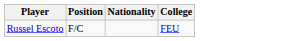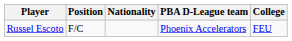+ column: PBA D-League team | Phoenix Accelerators
